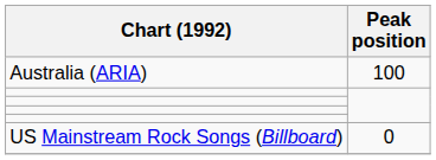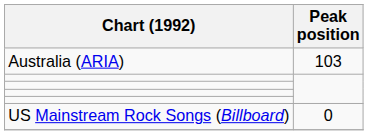row 2 | Peak position: 100 -> 103
